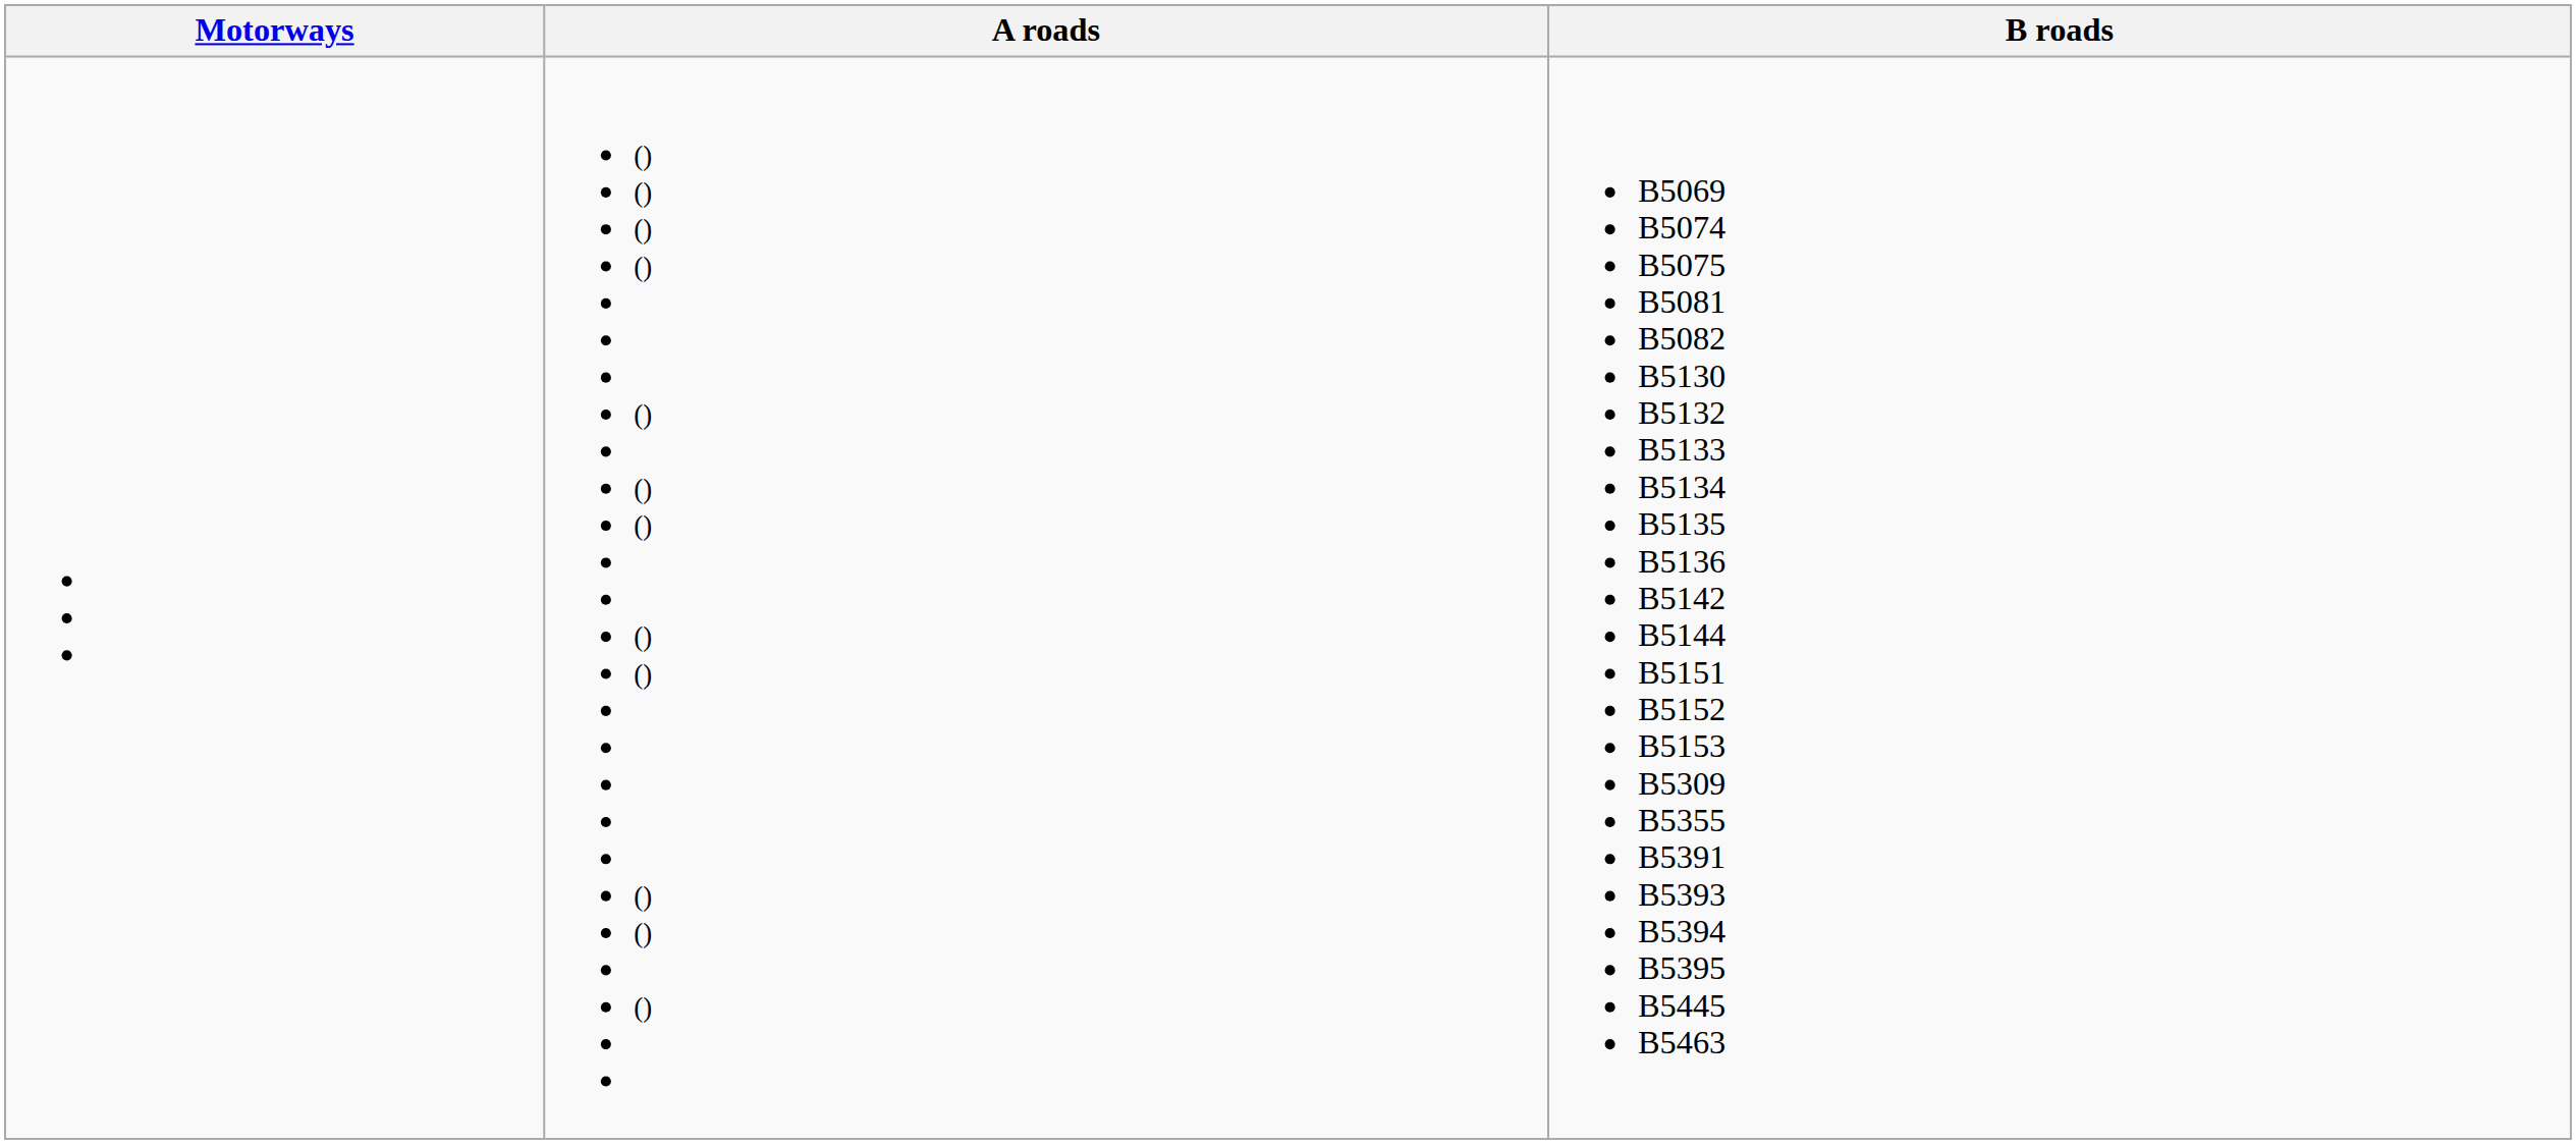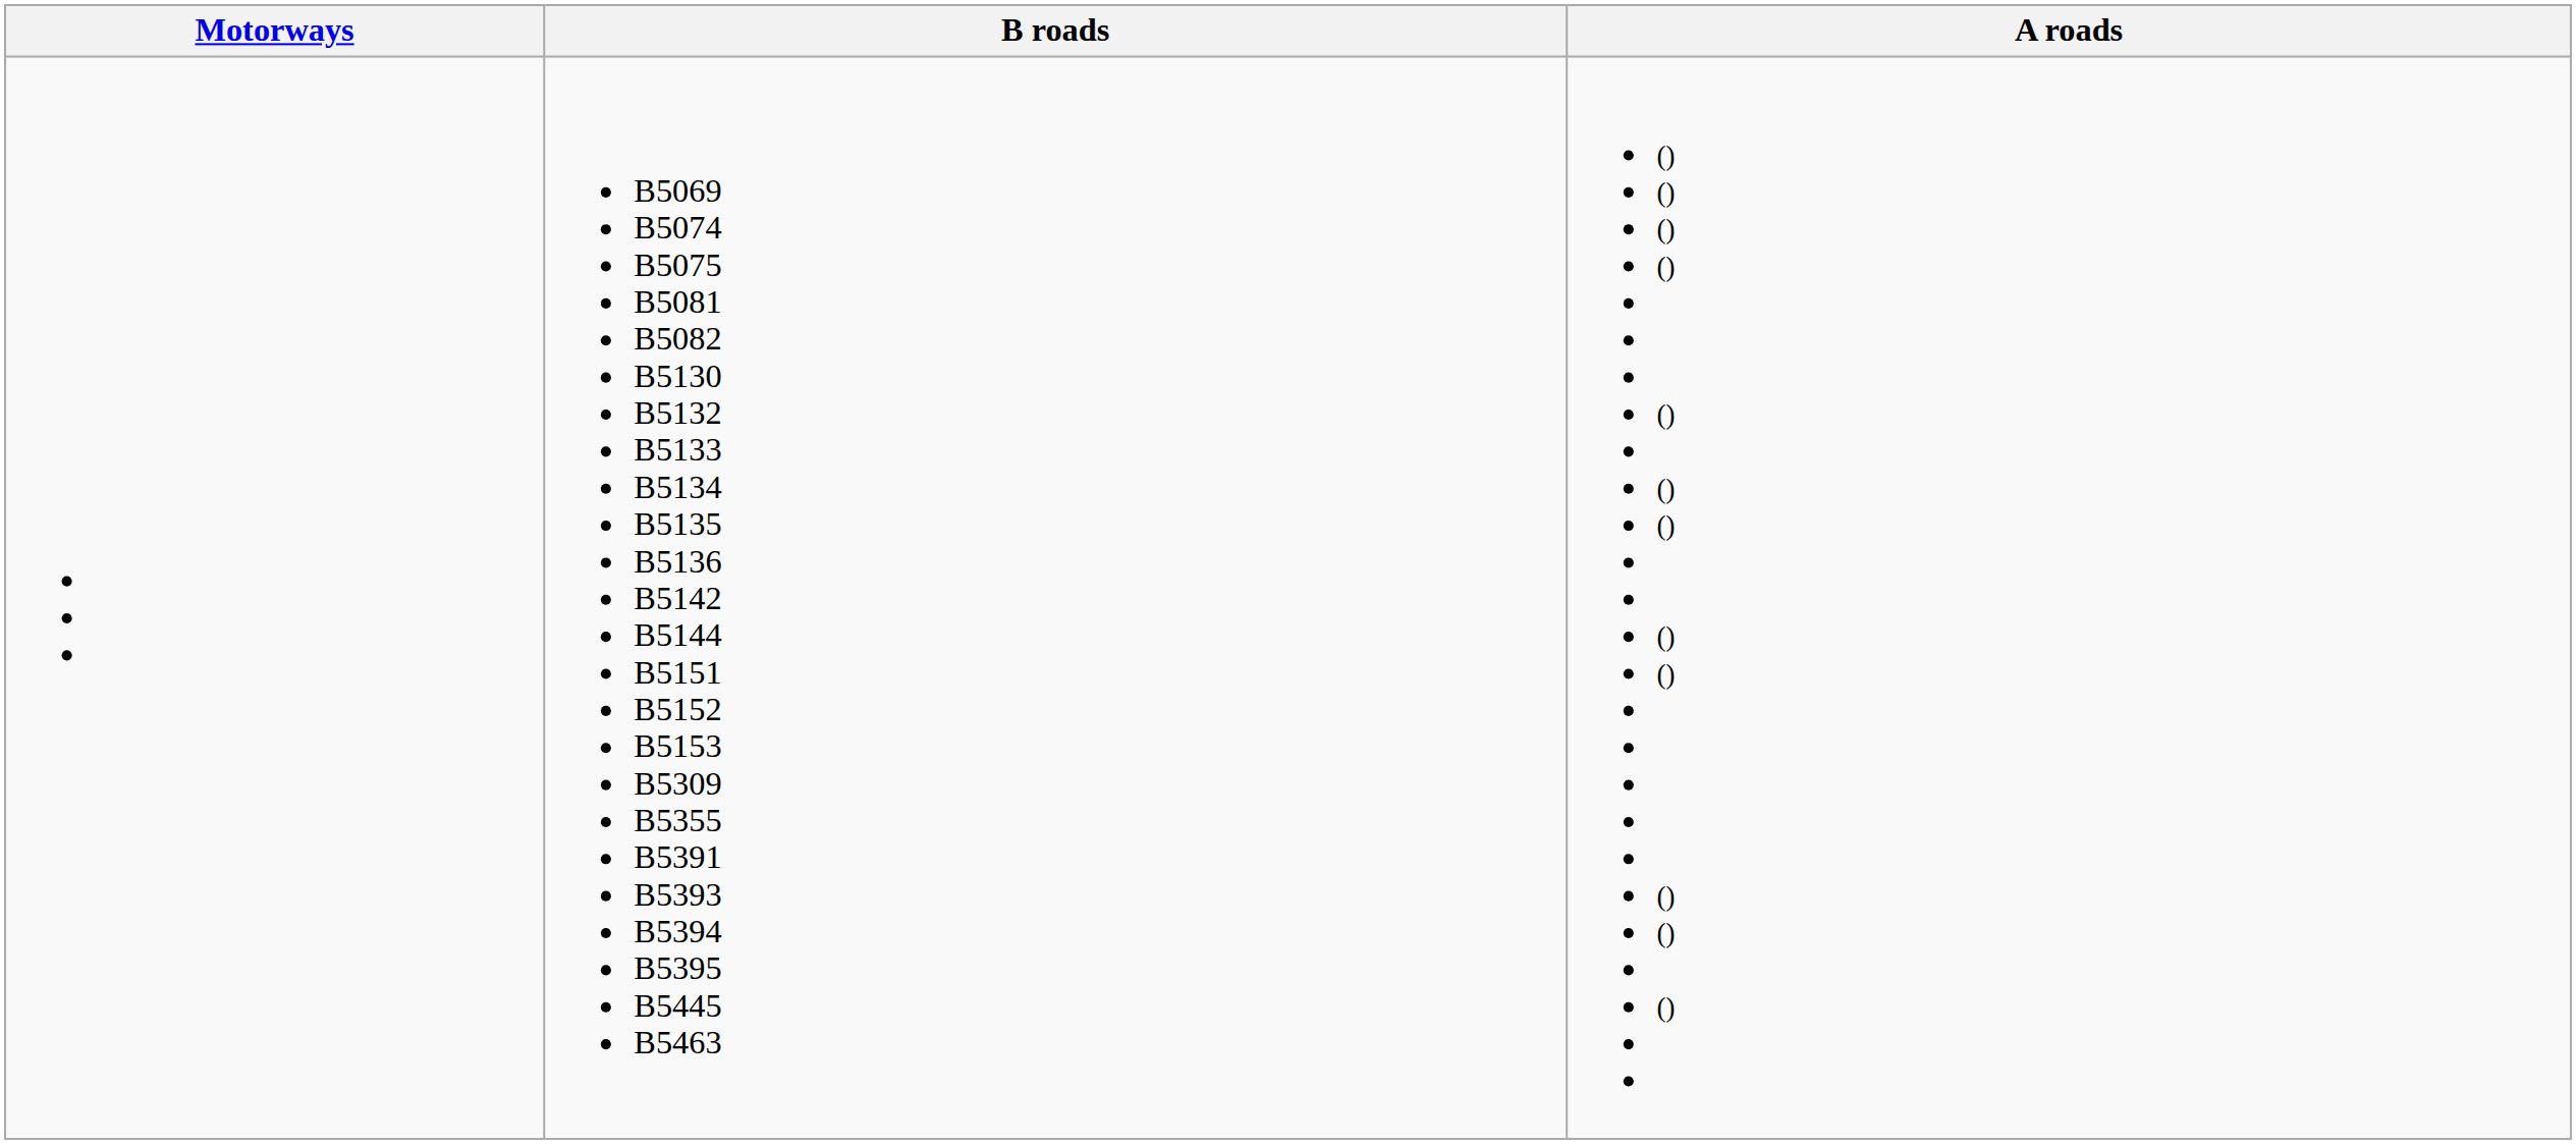columns swapped: A roads <-> B roads
